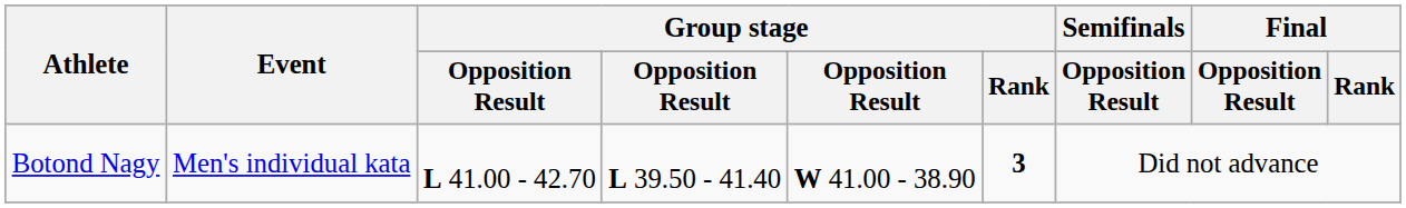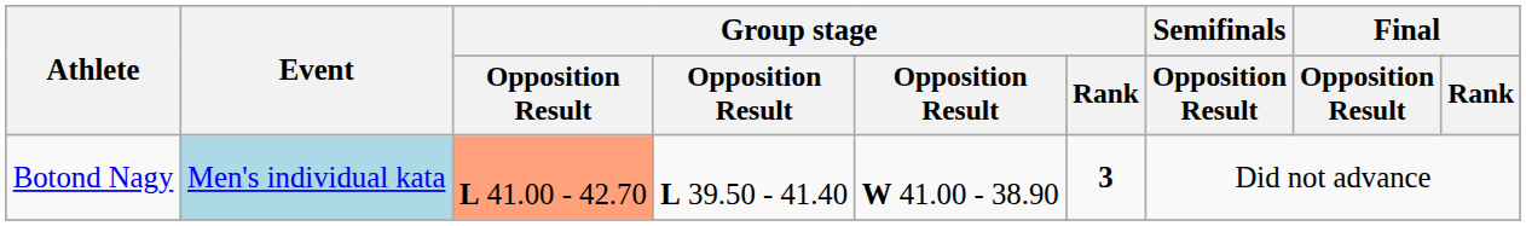Botond Nagy | Event: no background -> lightblue background
Botond Nagy | column 3: no background -> lightsalmon background
